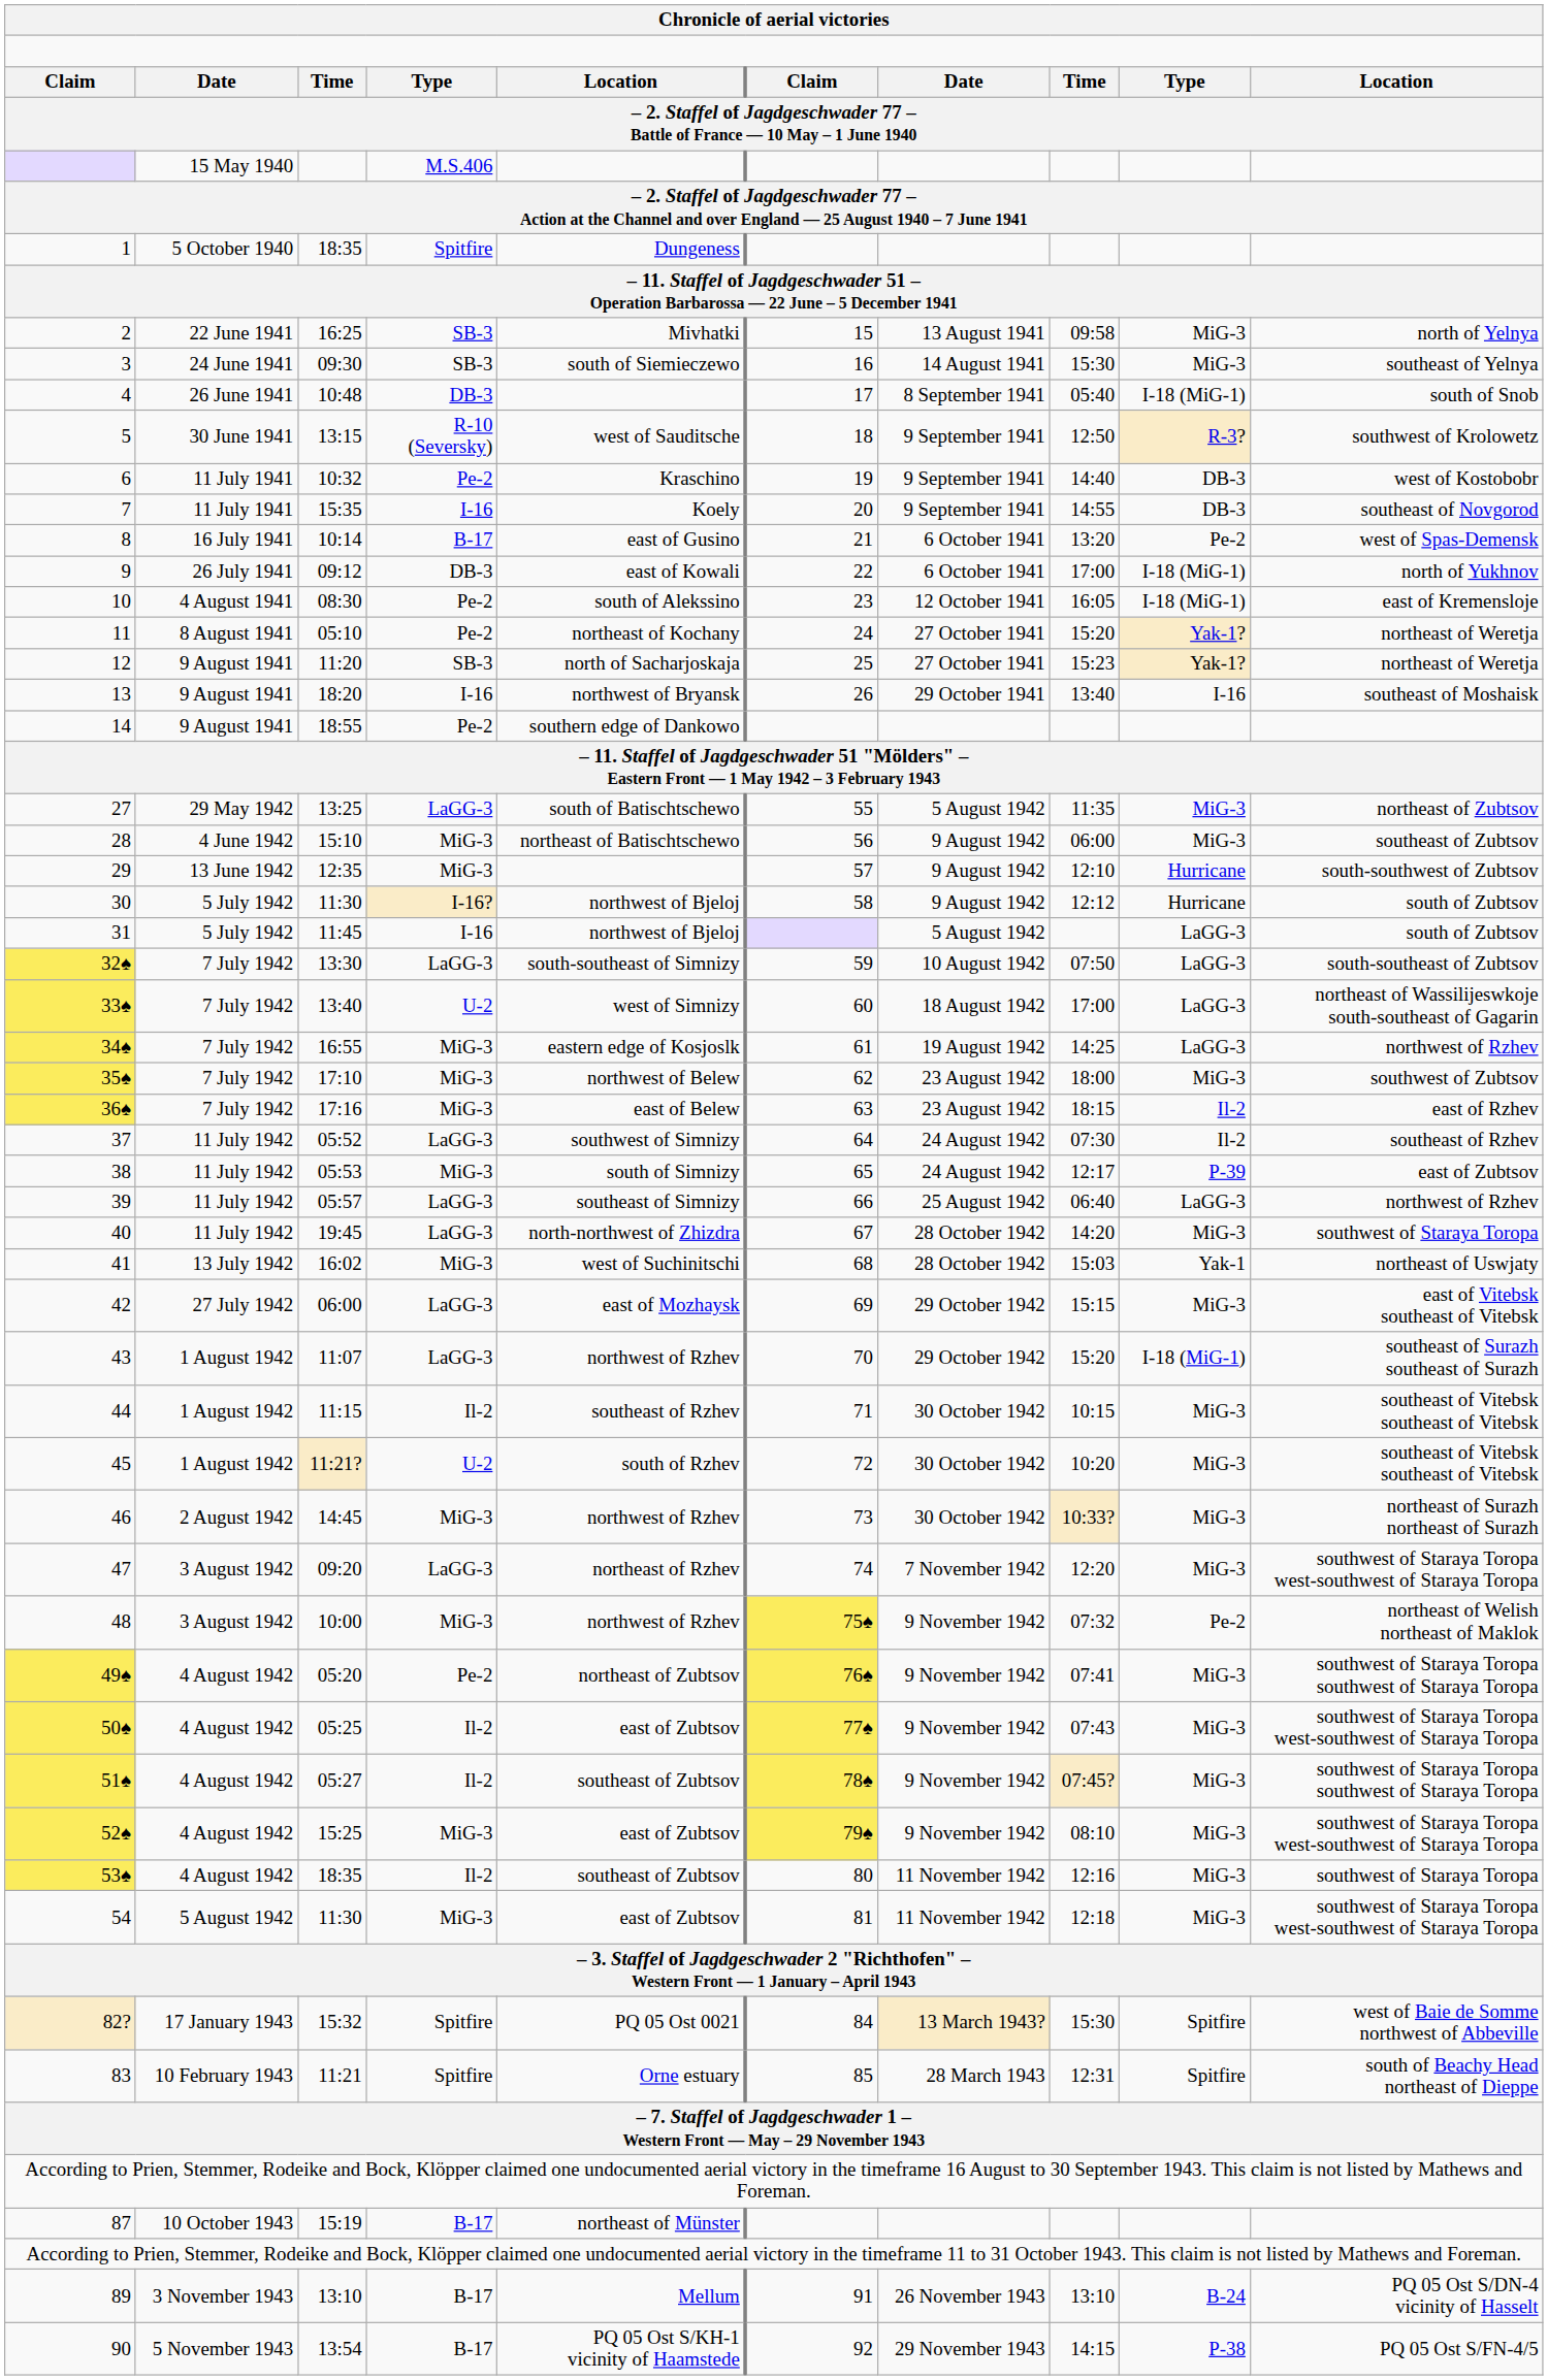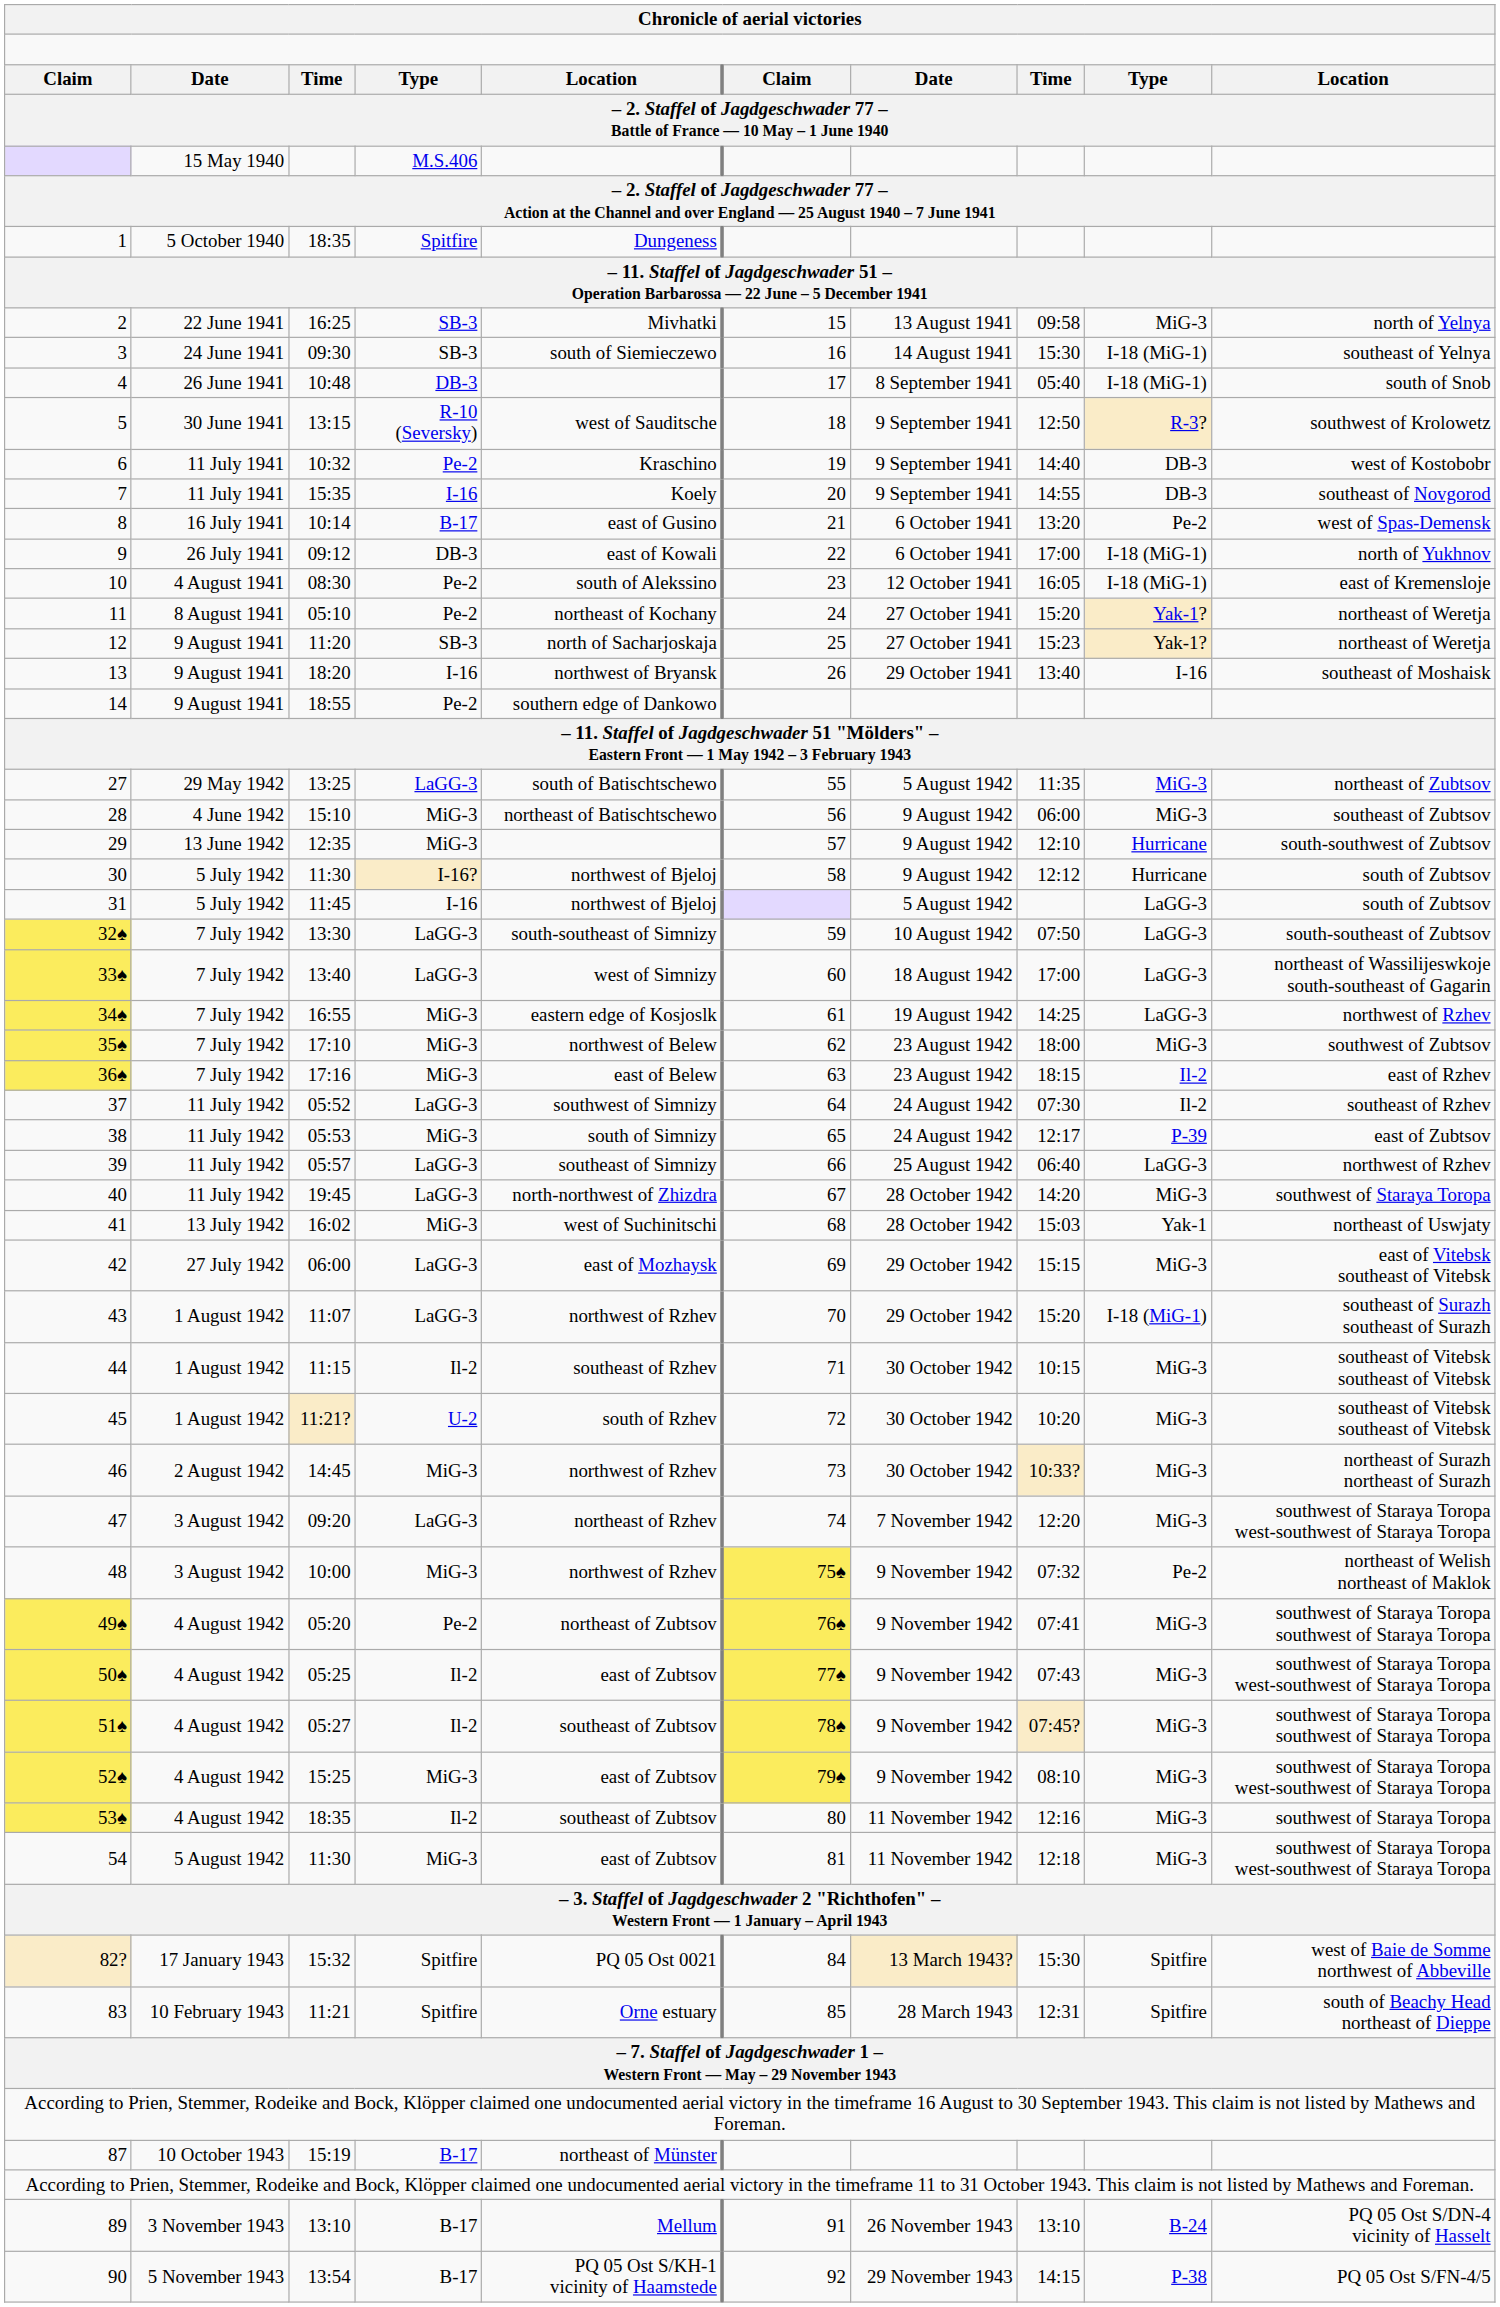3 | column 9: MiG-3 -> I-18 (MiG-1)
33♠ | column 4: U-2 -> LaGG-3
